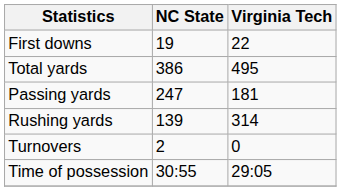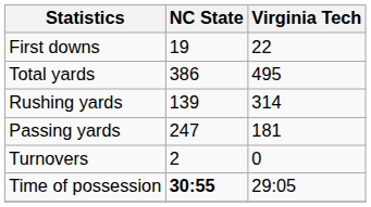rows swapped: Rushing yards <-> Passing yards
Time of possession | NC State: normal -> bold
